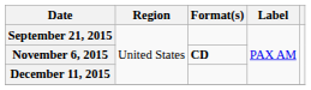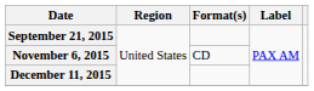November 6, 2015 | Format(s): bold -> normal
